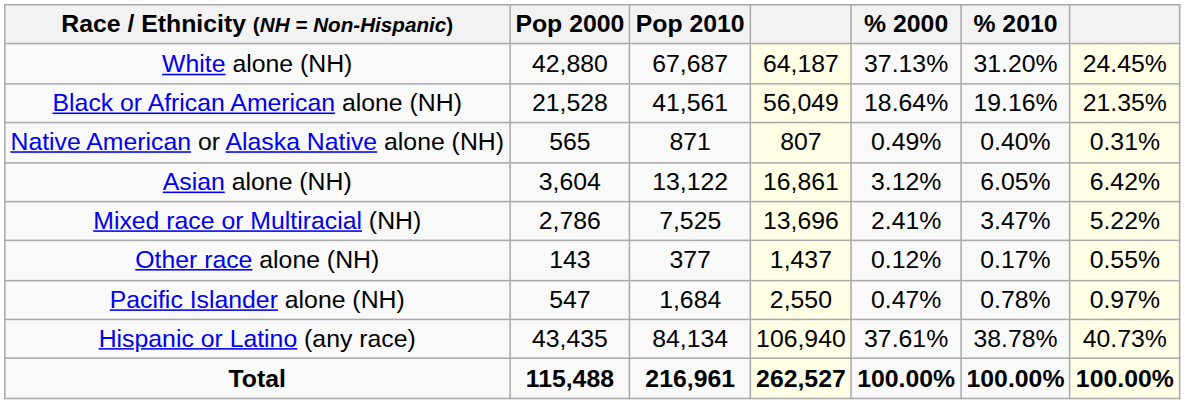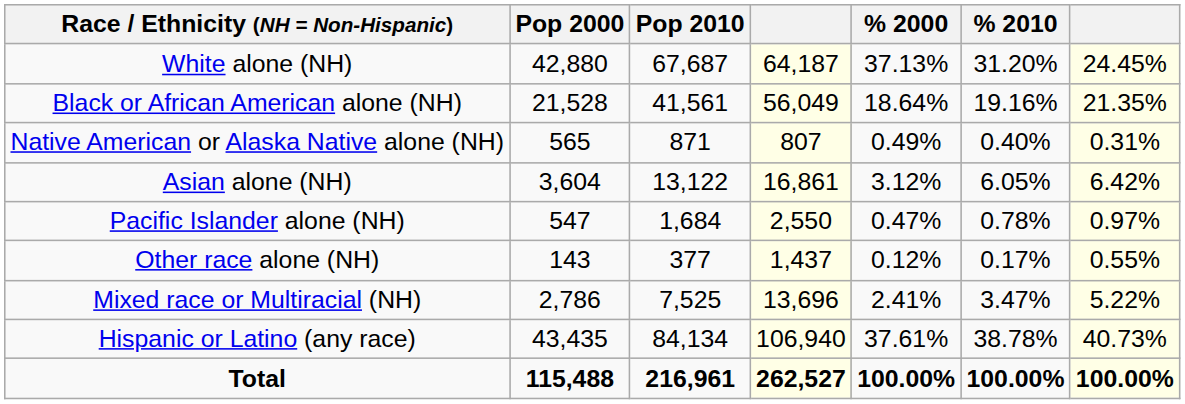rows swapped: Pacific Islander alone (NH) <-> Mixed race or Multiracial (NH)
